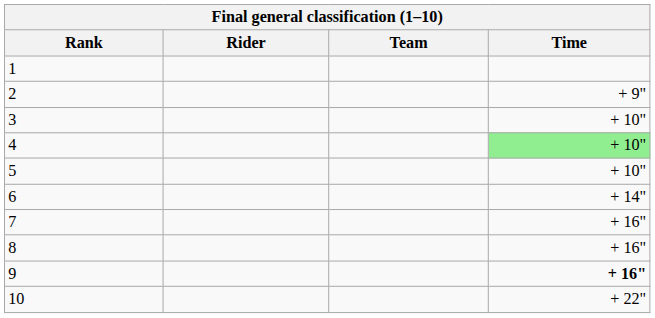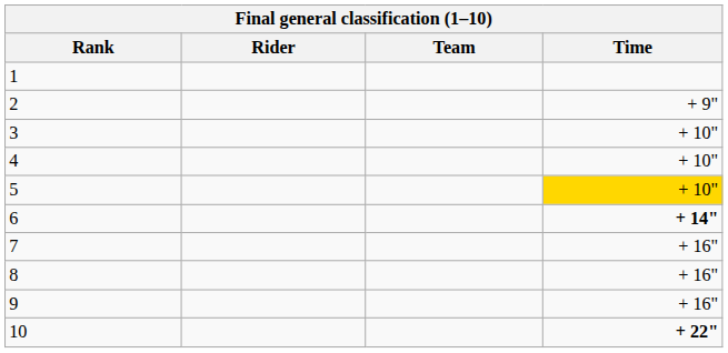4 | Time: lightgreen background -> no background
5 | Time: no background -> gold background
6 | Time: normal -> bold
9 | Time: bold -> normal
10 | Time: normal -> bold
